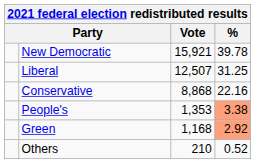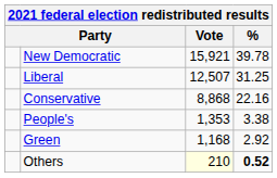People's | %: lightsalmon background -> no background
Green | %: lightsalmon background -> no background
Others | Vote: no background -> lightyellow background
Others | %: normal -> bold
